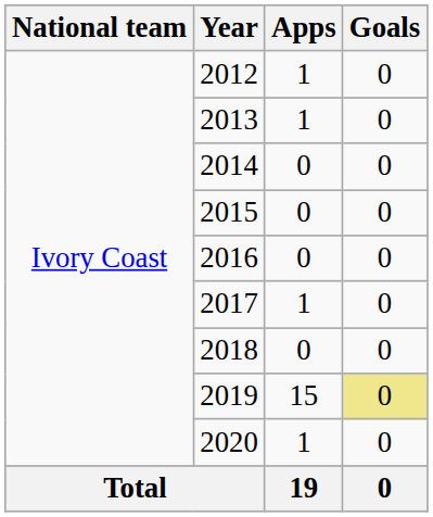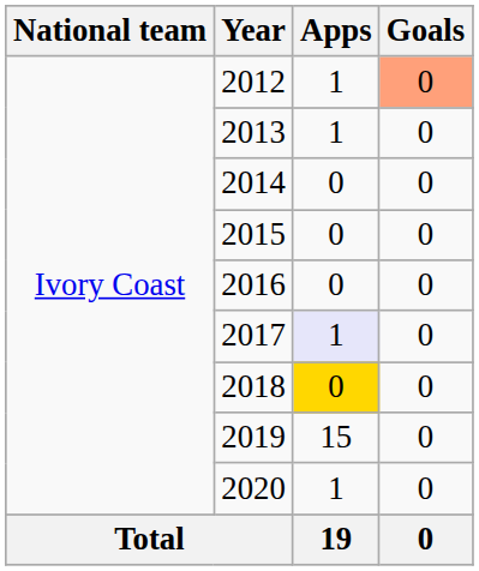2012 | Goals: no background -> lightsalmon background
2017 | Apps: no background -> lavender background
2018 | Apps: no background -> gold background
2019 | Goals: khaki background -> no background
